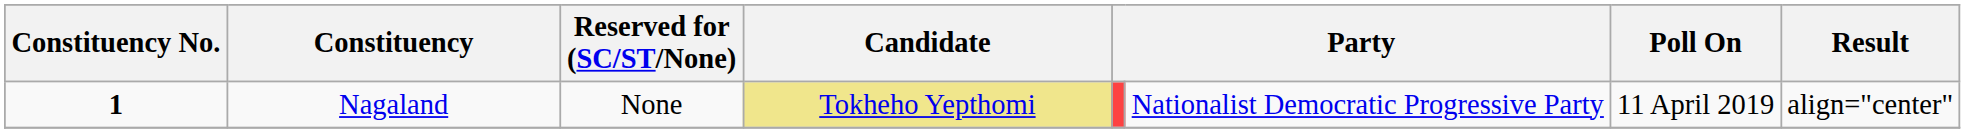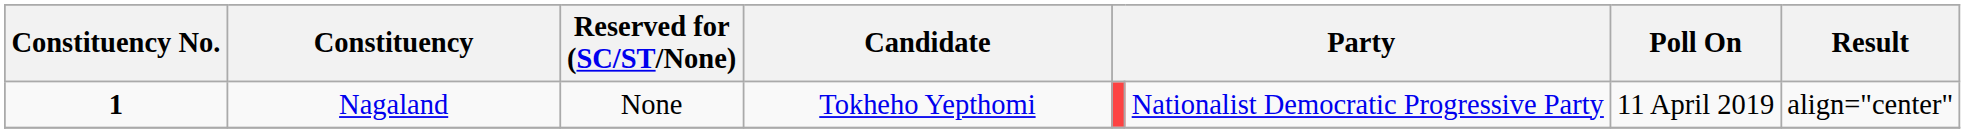Nagaland | Candidate: khaki background -> no background
